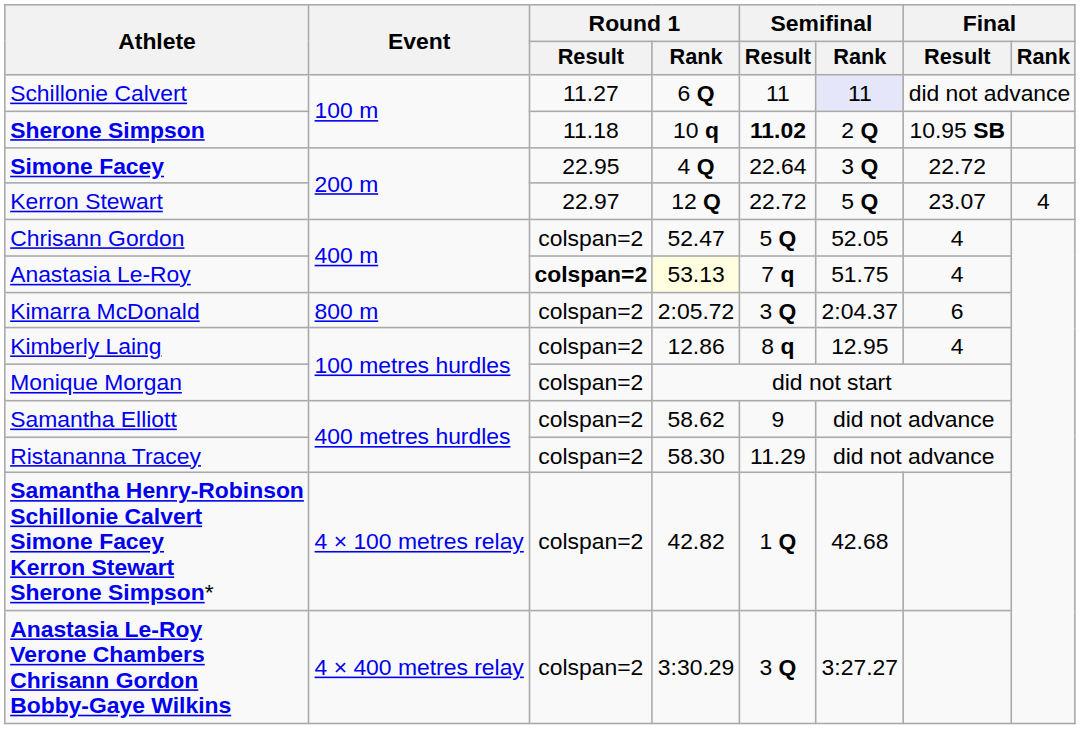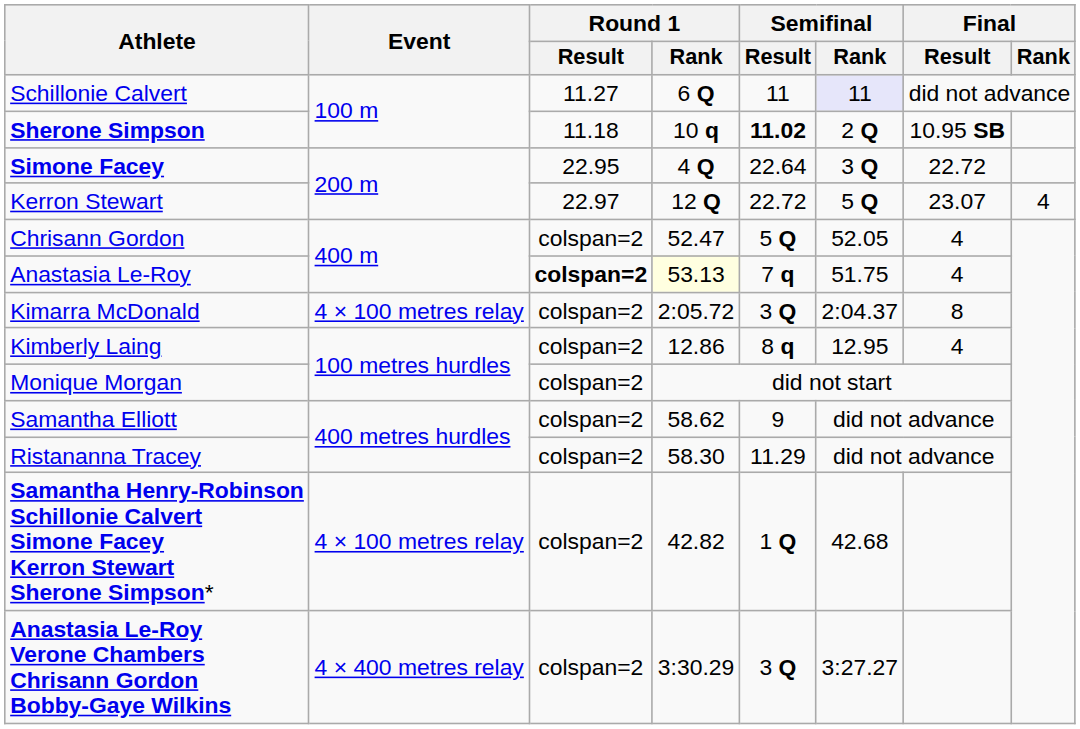Kimarra McDonald | Event: 800 m -> 4 × 100 metres relay
Kimarra McDonald | Final / Result: 6 -> 8
